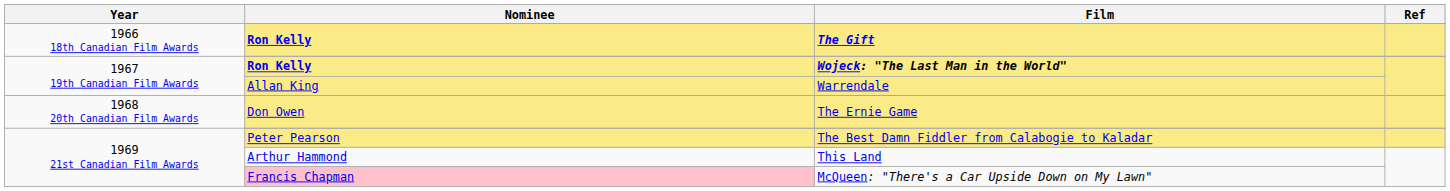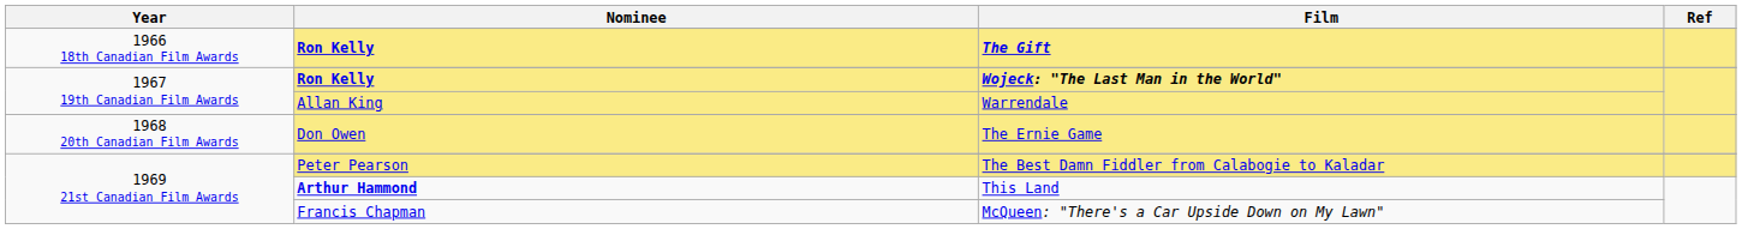This Land | Nominee: normal -> bold
McQueen: "There's a Car Upside Down on My Lawn" | Nominee: pink background -> no background
